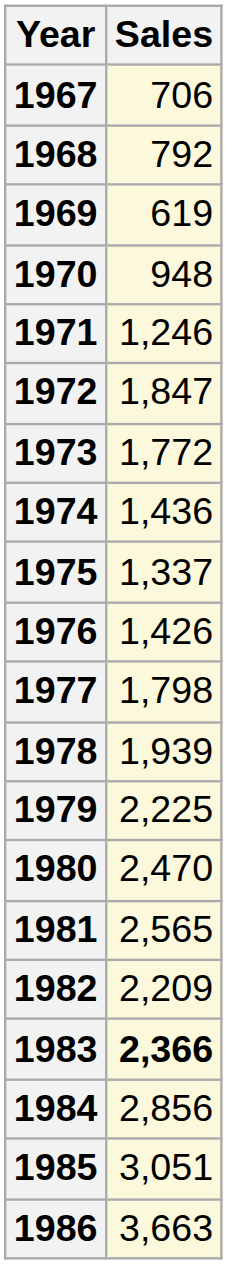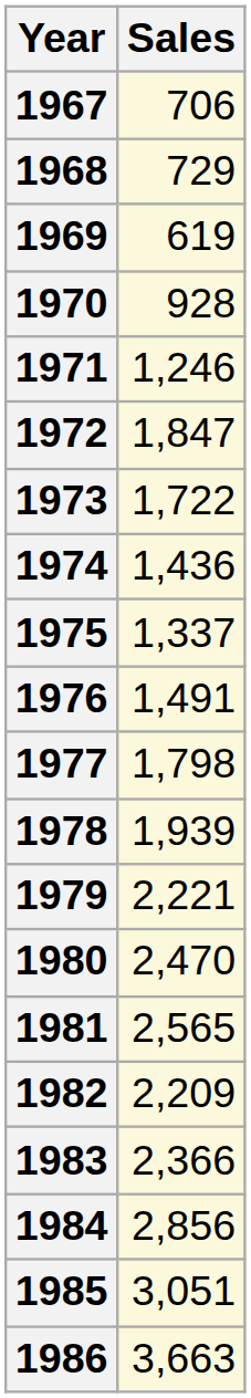1968 | Sales: 792 -> 729
1970 | Sales: 948 -> 928
1973 | Sales: 1,772 -> 1,722
1976 | Sales: 1,426 -> 1,491
1979 | Sales: 2,225 -> 2,221
1983 | Sales: bold -> normal
